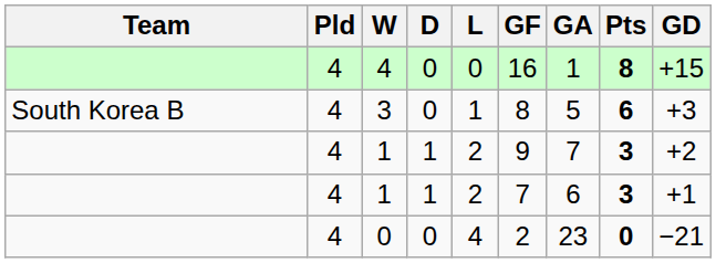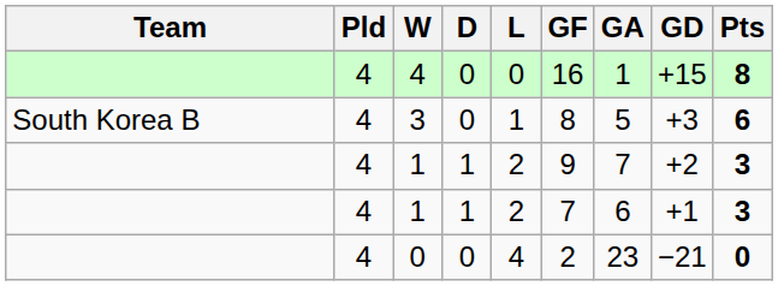columns swapped: GD <-> Pts
